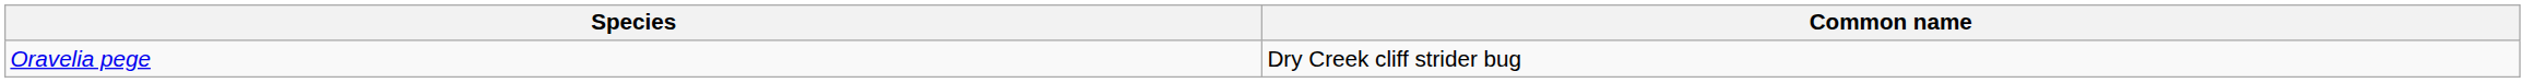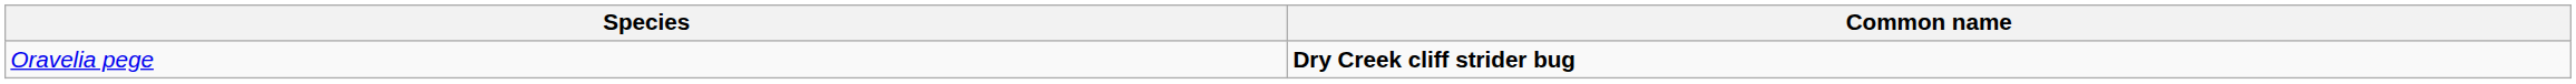Oravelia pege | Common name: normal -> bold
